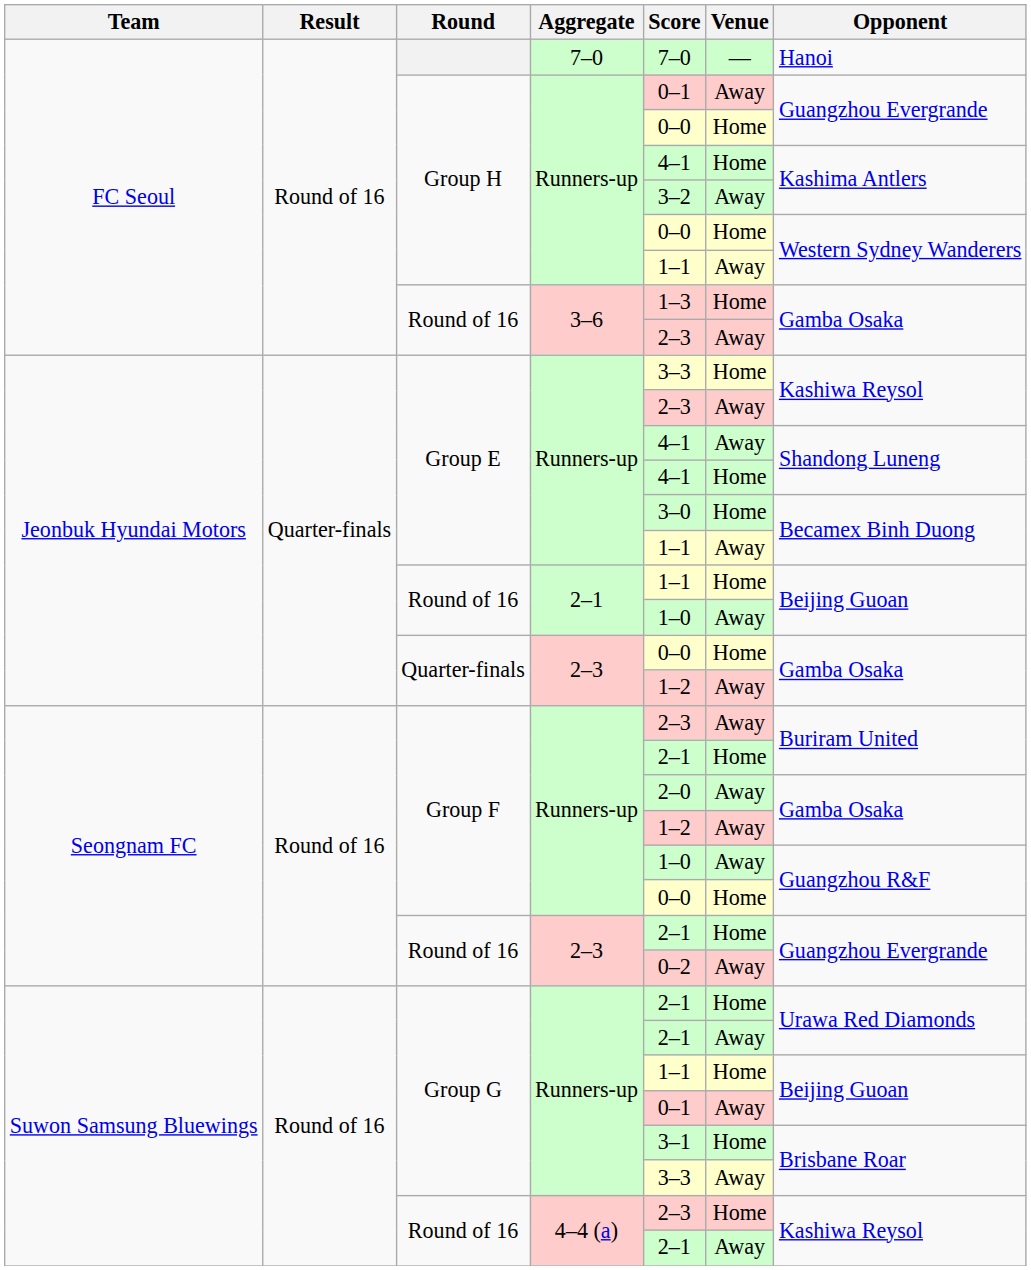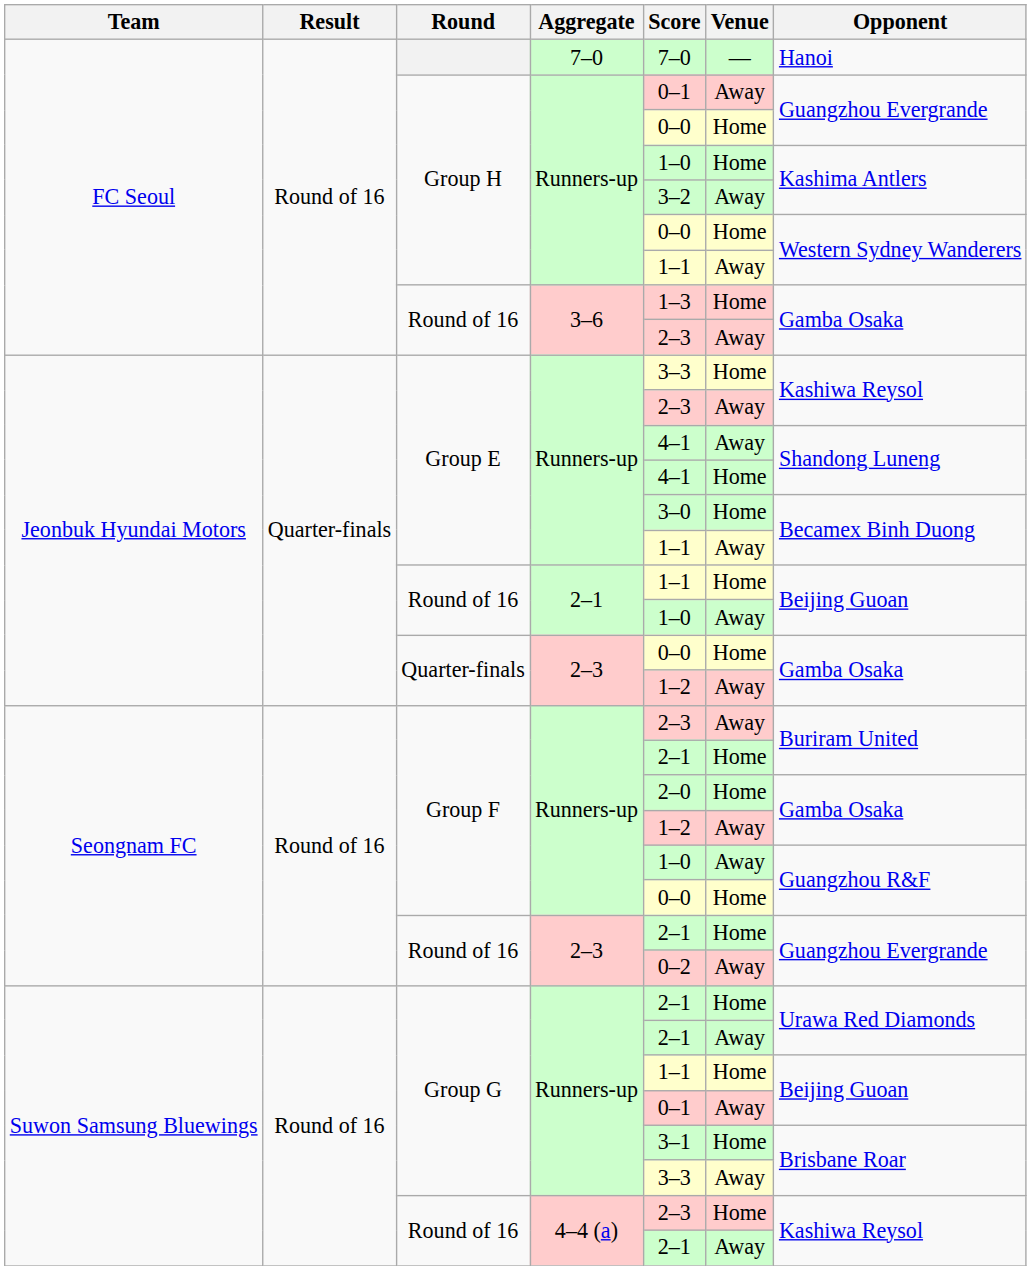row 5 | Score: 4–1 -> 1–0
row 23 | Venue: Away -> Home
